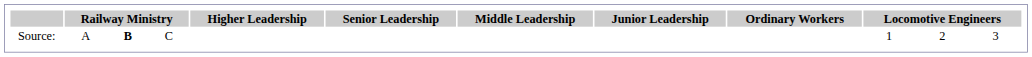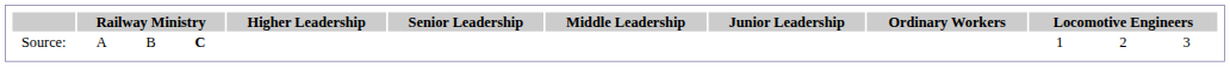Source: | column 3: bold -> normal
Source: | column 4: normal -> bold
